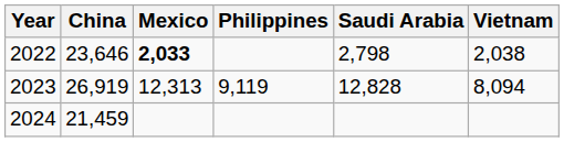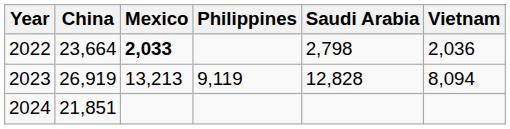2022 | China: 23,646 -> 23,664
2022 | Vietnam: 2,038 -> 2,036
2023 | Mexico: 12,313 -> 13,213
2024 | China: 21,459 -> 21,851
